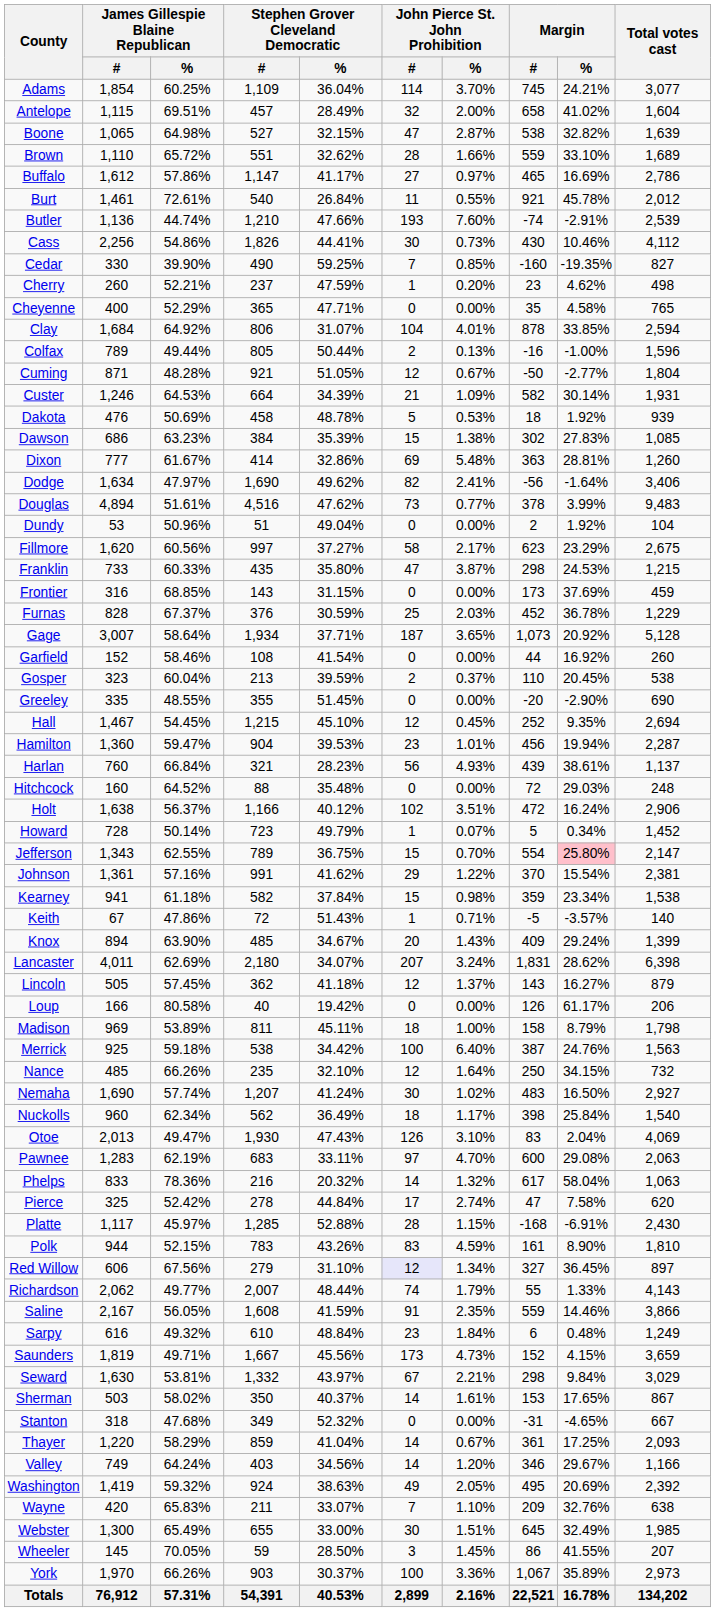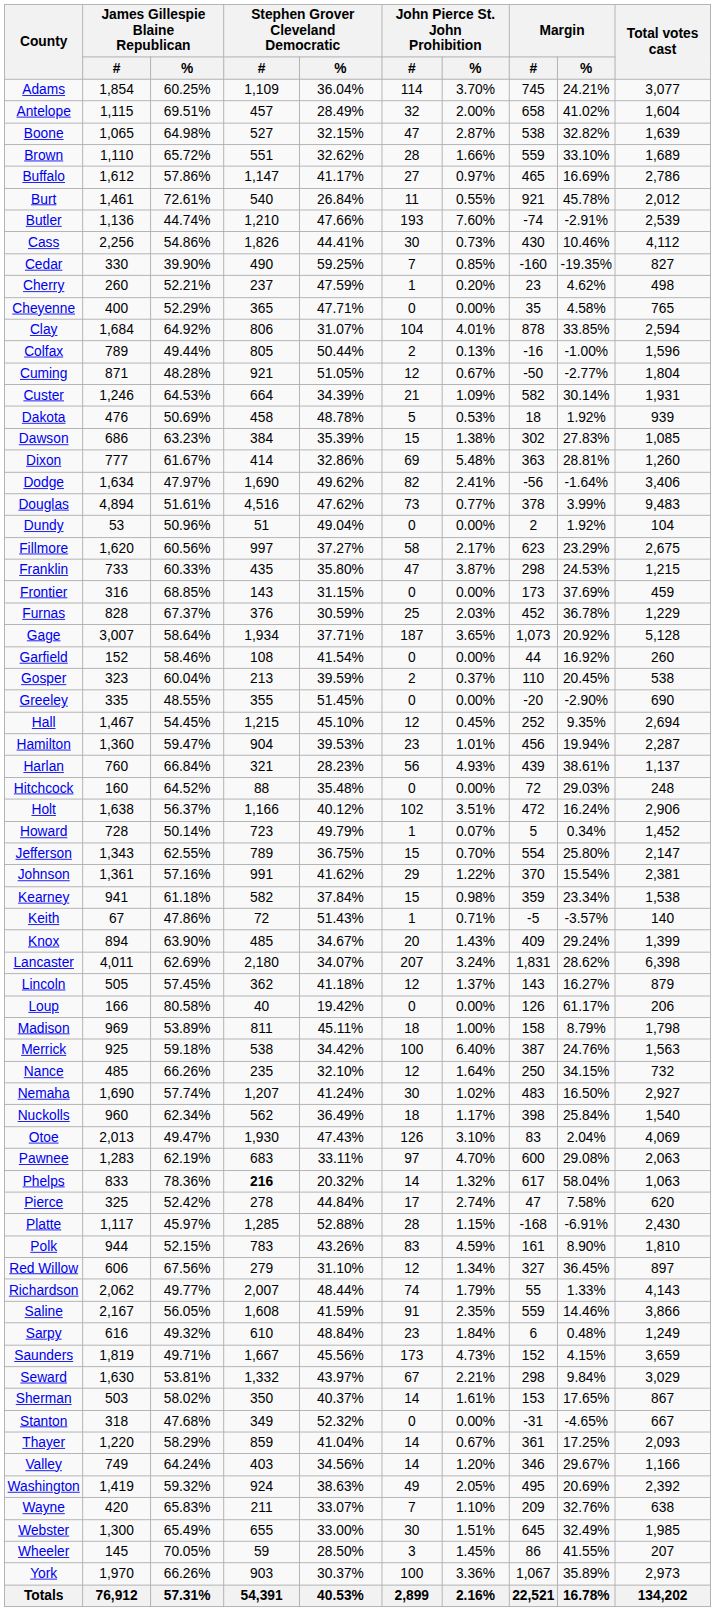Jefferson | Margin / %: pink background -> no background
Phelps | Stephen Grover Cleveland Democratic / #: normal -> bold
Red Willow | John Pierce St. John Prohibition / #: lavender background -> no background
